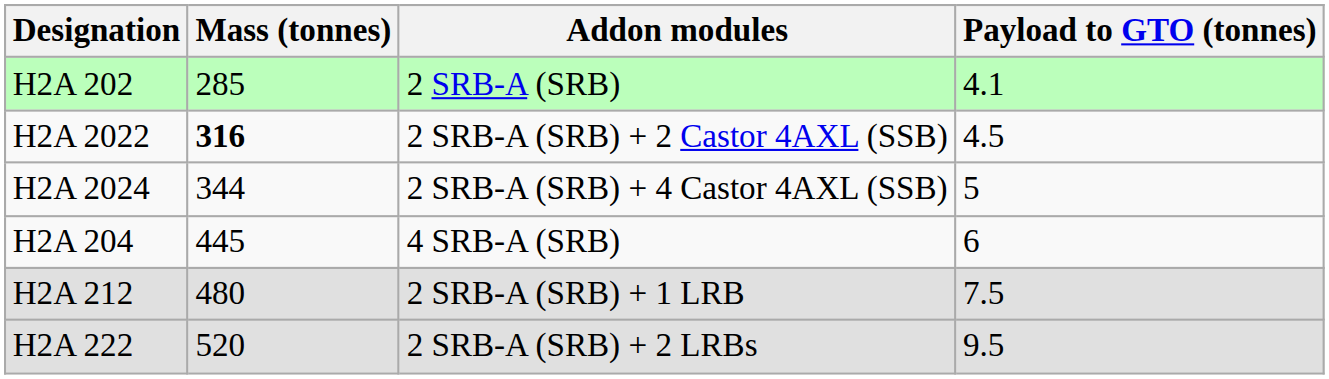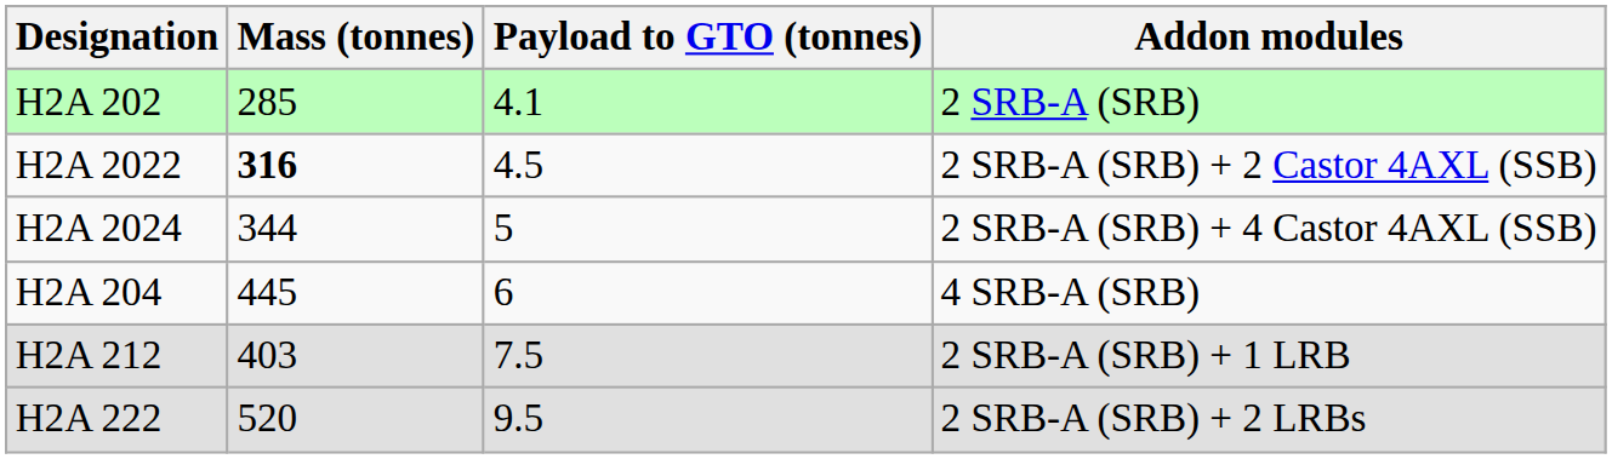columns swapped: Payload to GTO (tonnes) <-> Addon modules
H2A 212 | Mass (tonnes): 480 -> 403
